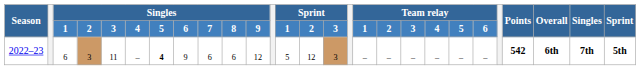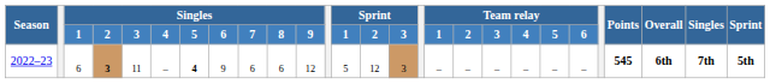2022–23 | Singles / 2: normal -> bold
2022–23 | Points: 542 -> 545
